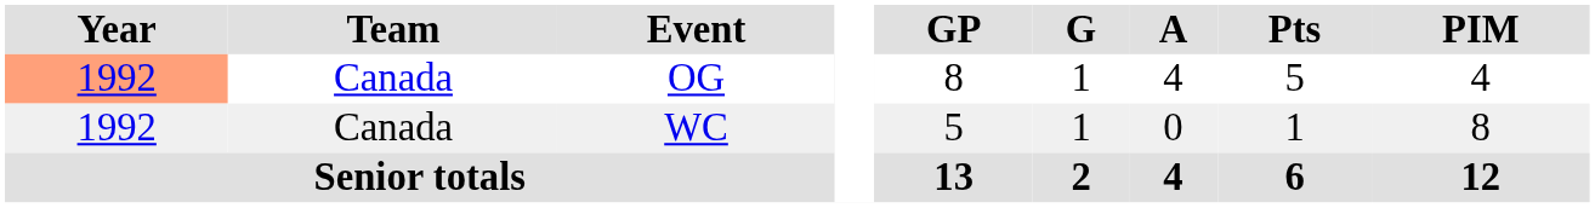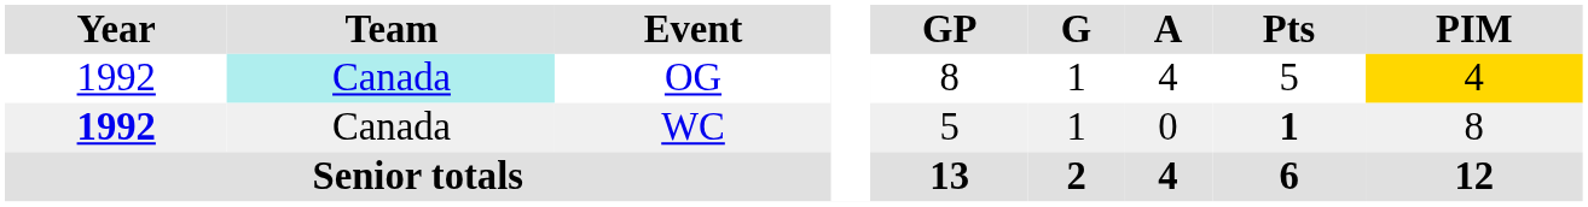OG | Year: lightsalmon background -> no background
OG | Team: no background -> paleturquoise background
OG | PIM: no background -> gold background
WC | Year: normal -> bold
WC | Pts: normal -> bold
